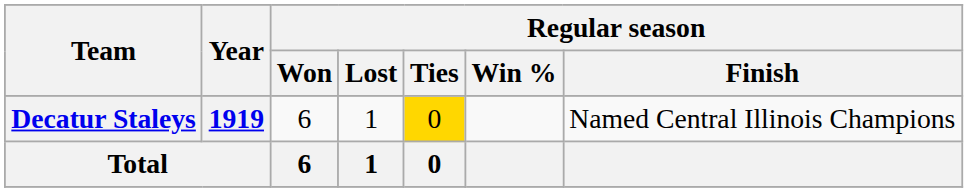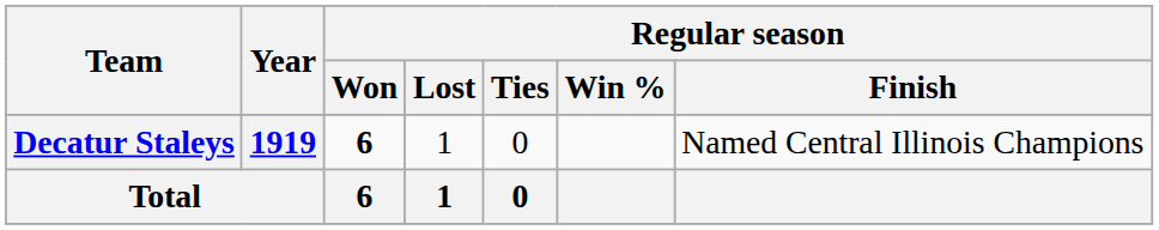Decatur Staleys | Regular season / Won: normal -> bold
Decatur Staleys | Regular season / Ties: gold background -> no background
